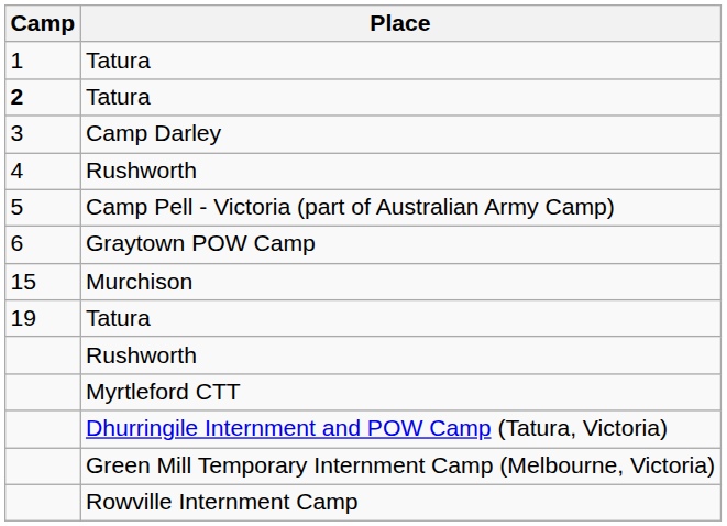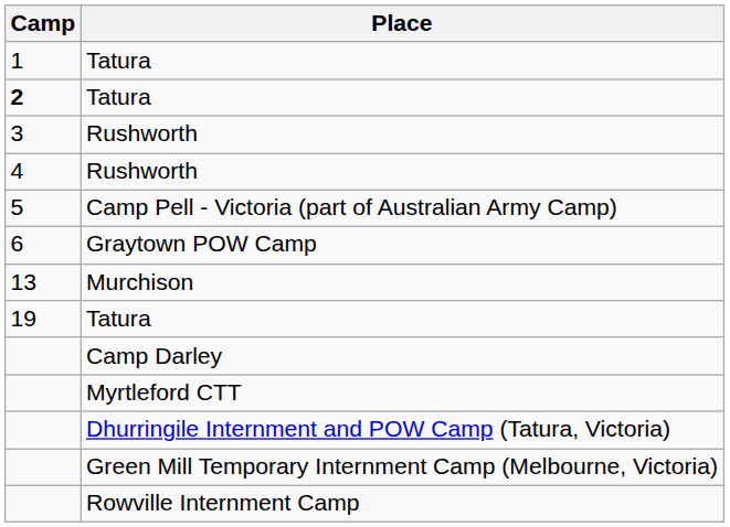row 4 | Place: Camp Darley -> Rushworth
row 8 | Camp: 15 -> 13
row 10 | Place: Rushworth -> Camp Darley
